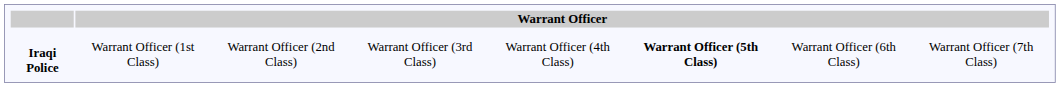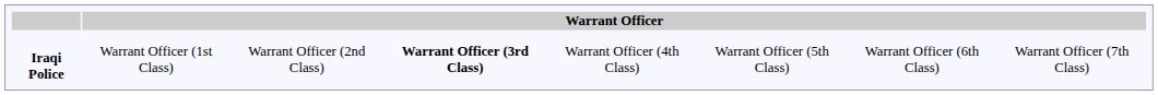Warrant Officer (1st Class) | column 4: normal -> bold
Warrant Officer (1st Class) | column 6: bold -> normal
